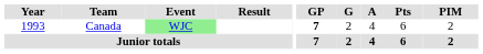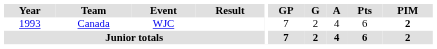Canada | Event: lightgreen background -> no background
Canada | GP: bold -> normal
Canada | PIM: normal -> bold
